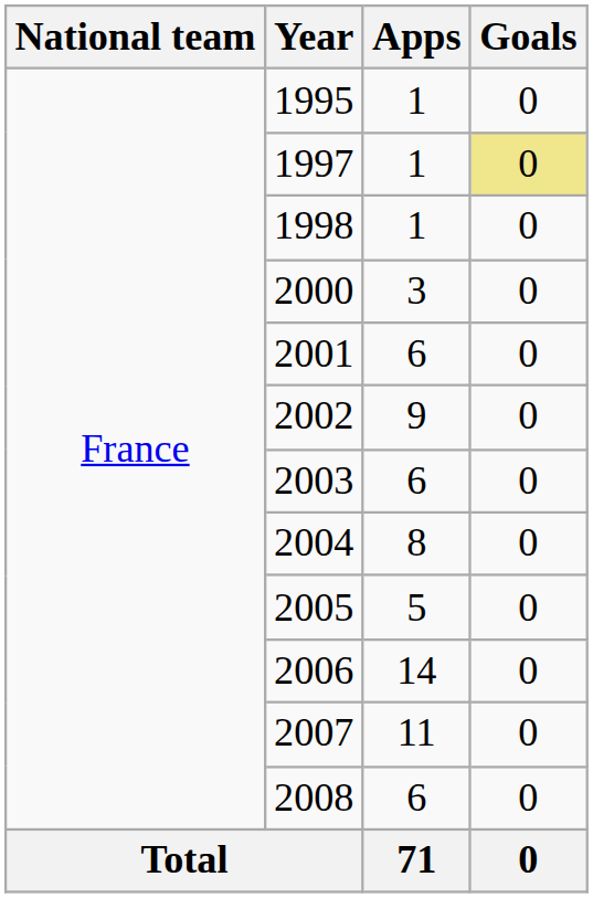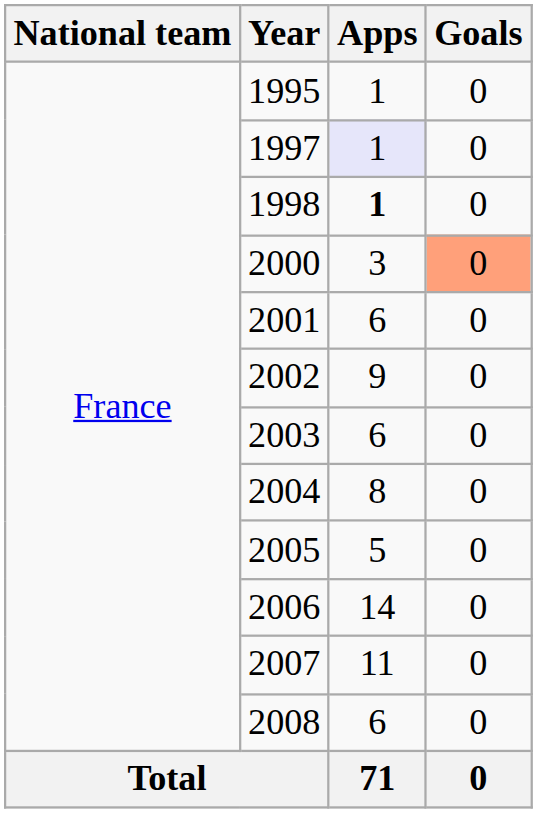1997 | Apps: no background -> lavender background
1997 | Goals: khaki background -> no background
1998 | Apps: normal -> bold
2000 | Goals: no background -> lightsalmon background
